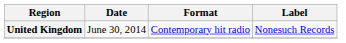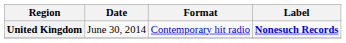United Kingdom | Label: normal -> bold
